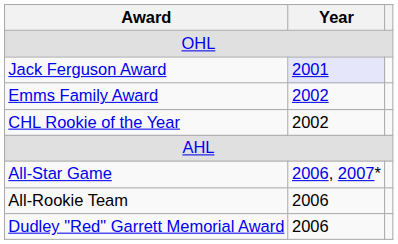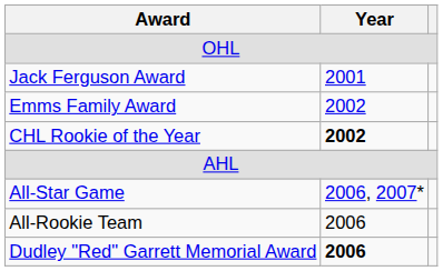Jack Ferguson Award | Year: lavender background -> no background
CHL Rookie of the Year | Year: normal -> bold
Dudley "Red" Garrett Memorial Award | Year: normal -> bold
